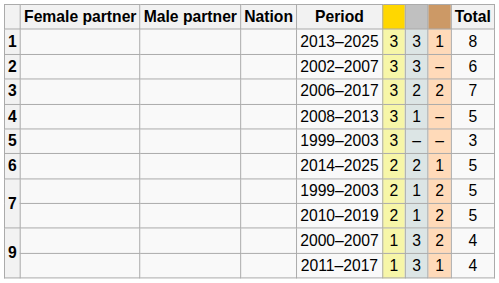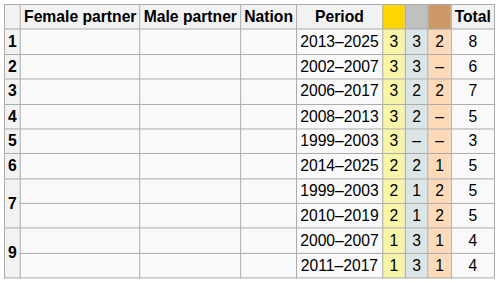row 2 | column 8: 1 -> 2
row 5 | column 7: 1 -> 2
row 10 | column 8: 2 -> 1
